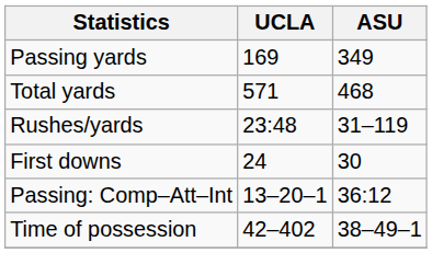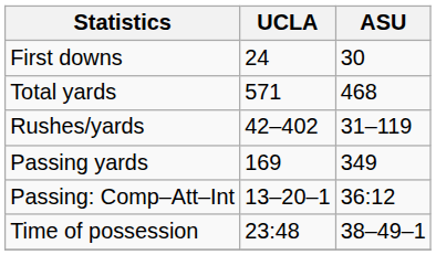rows swapped: First downs <-> Passing yards
Rushes/yards | UCLA: 23:48 -> 42–402
Time of possession | UCLA: 42–402 -> 23:48
